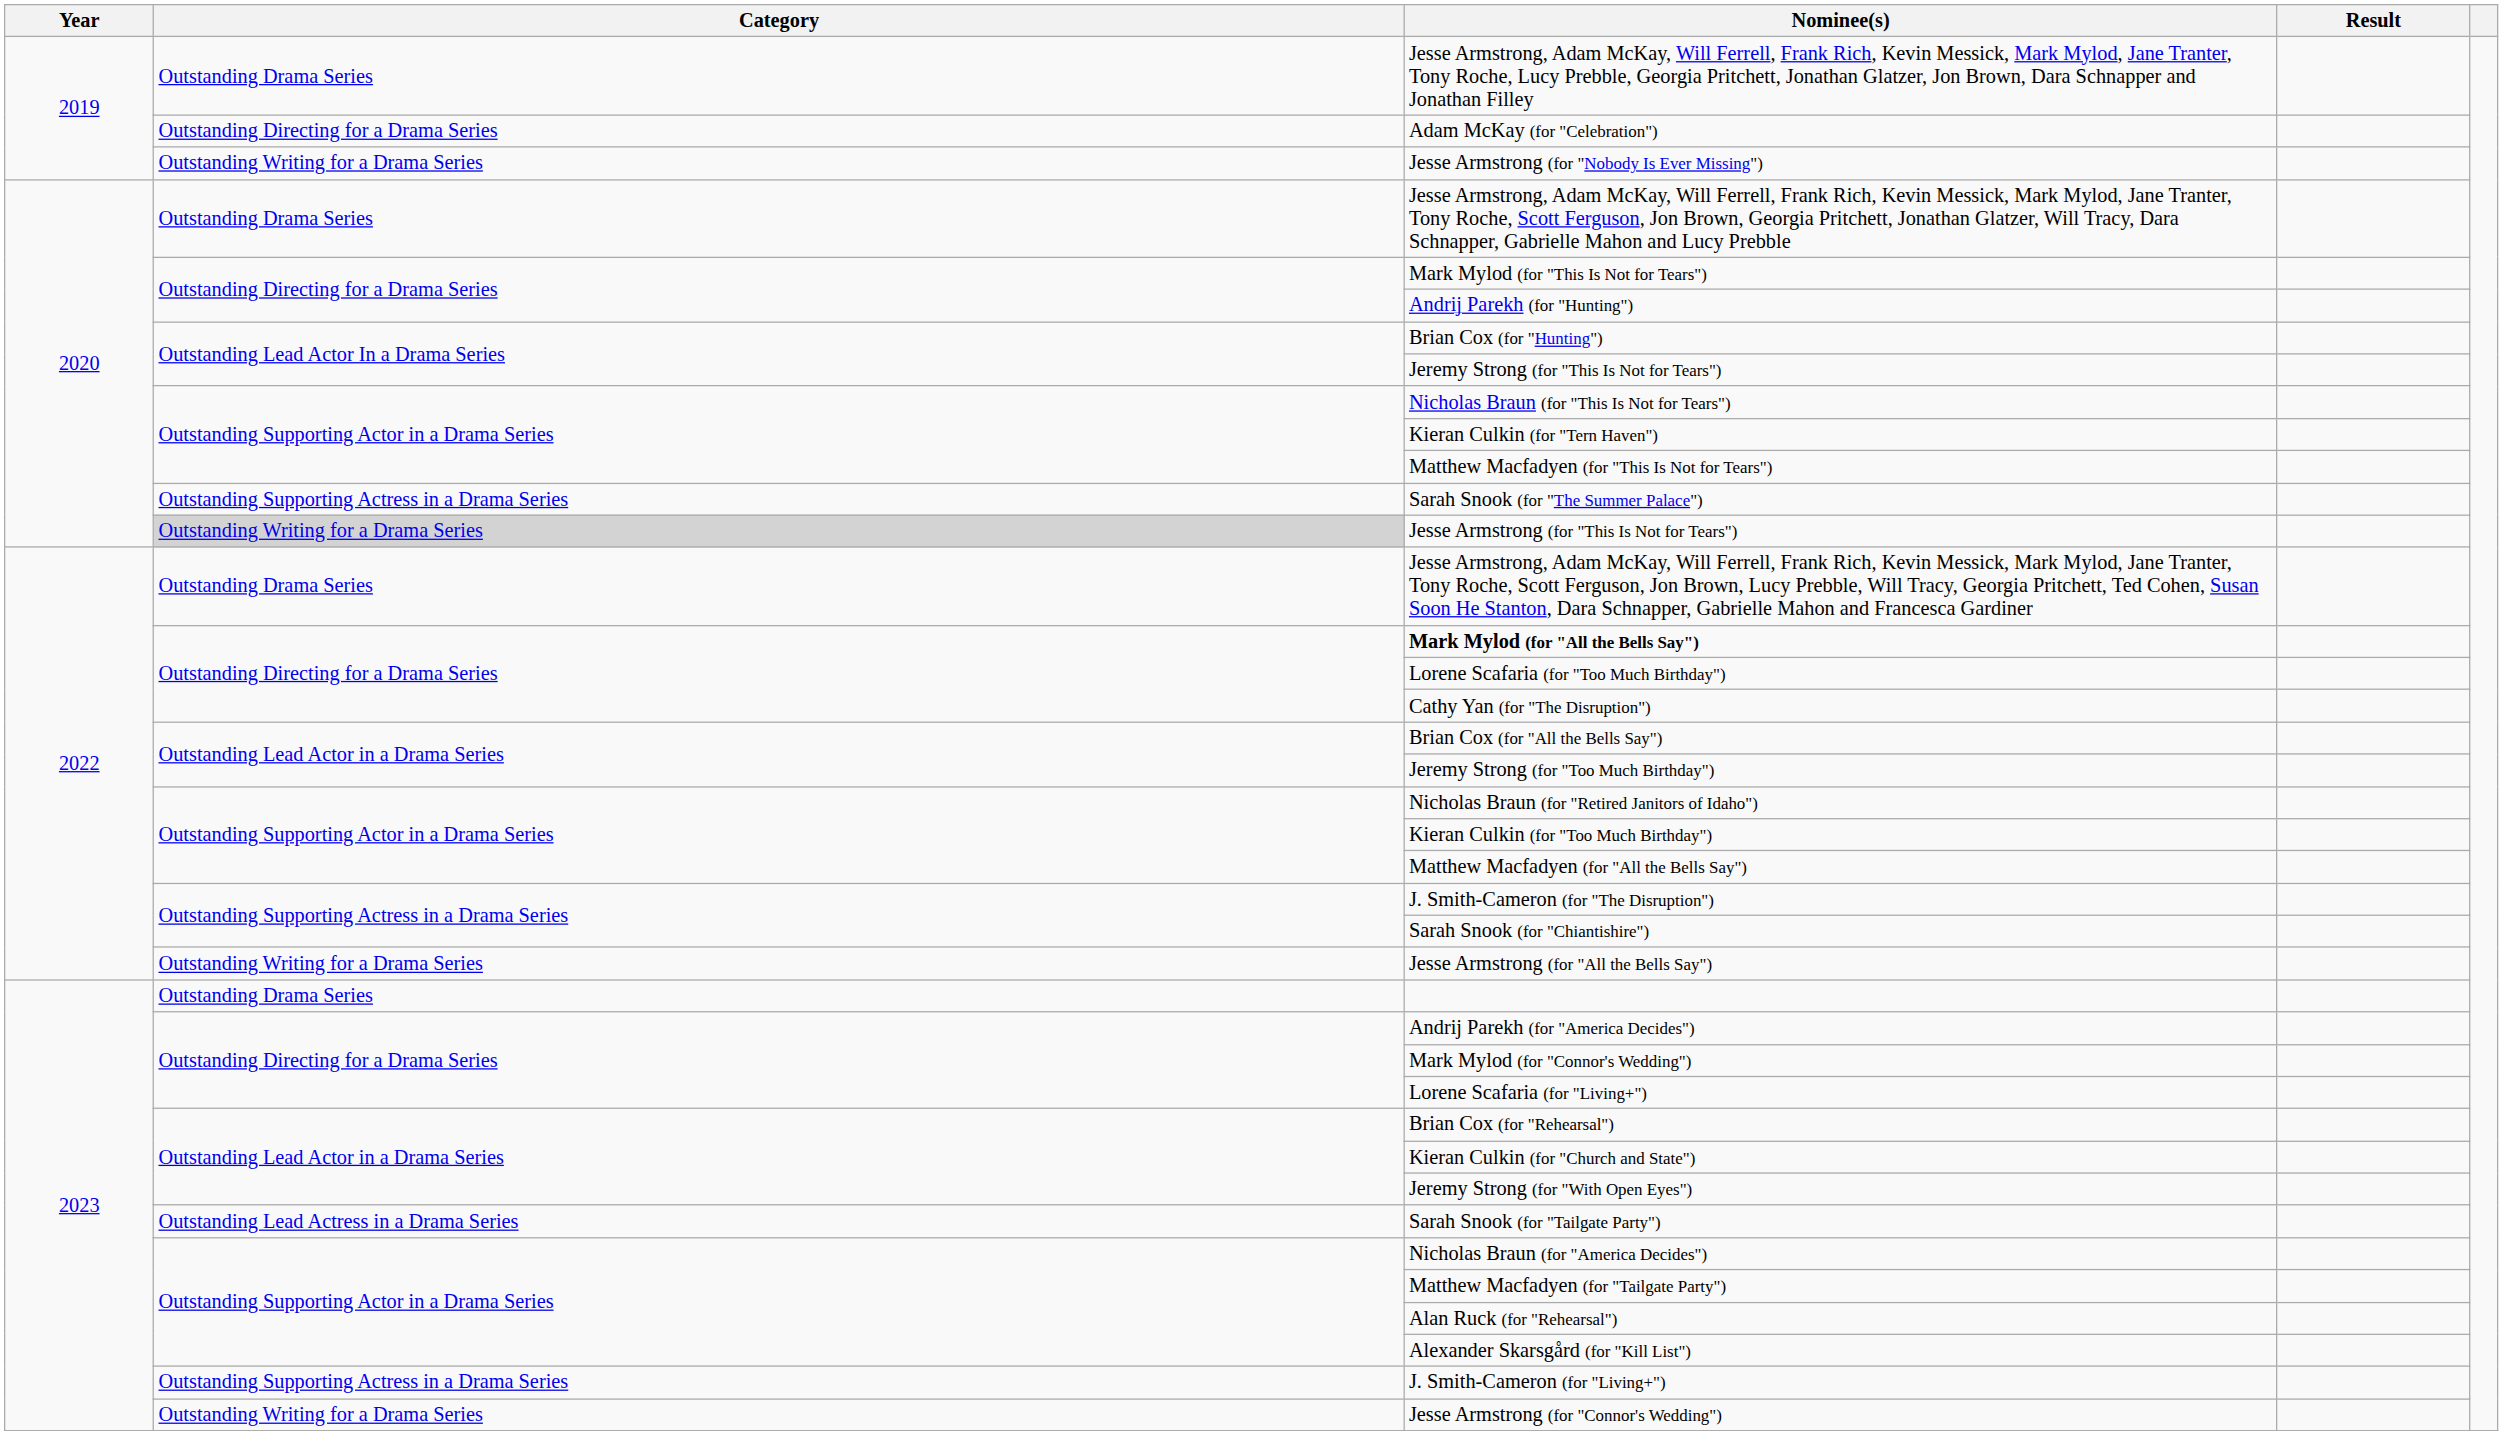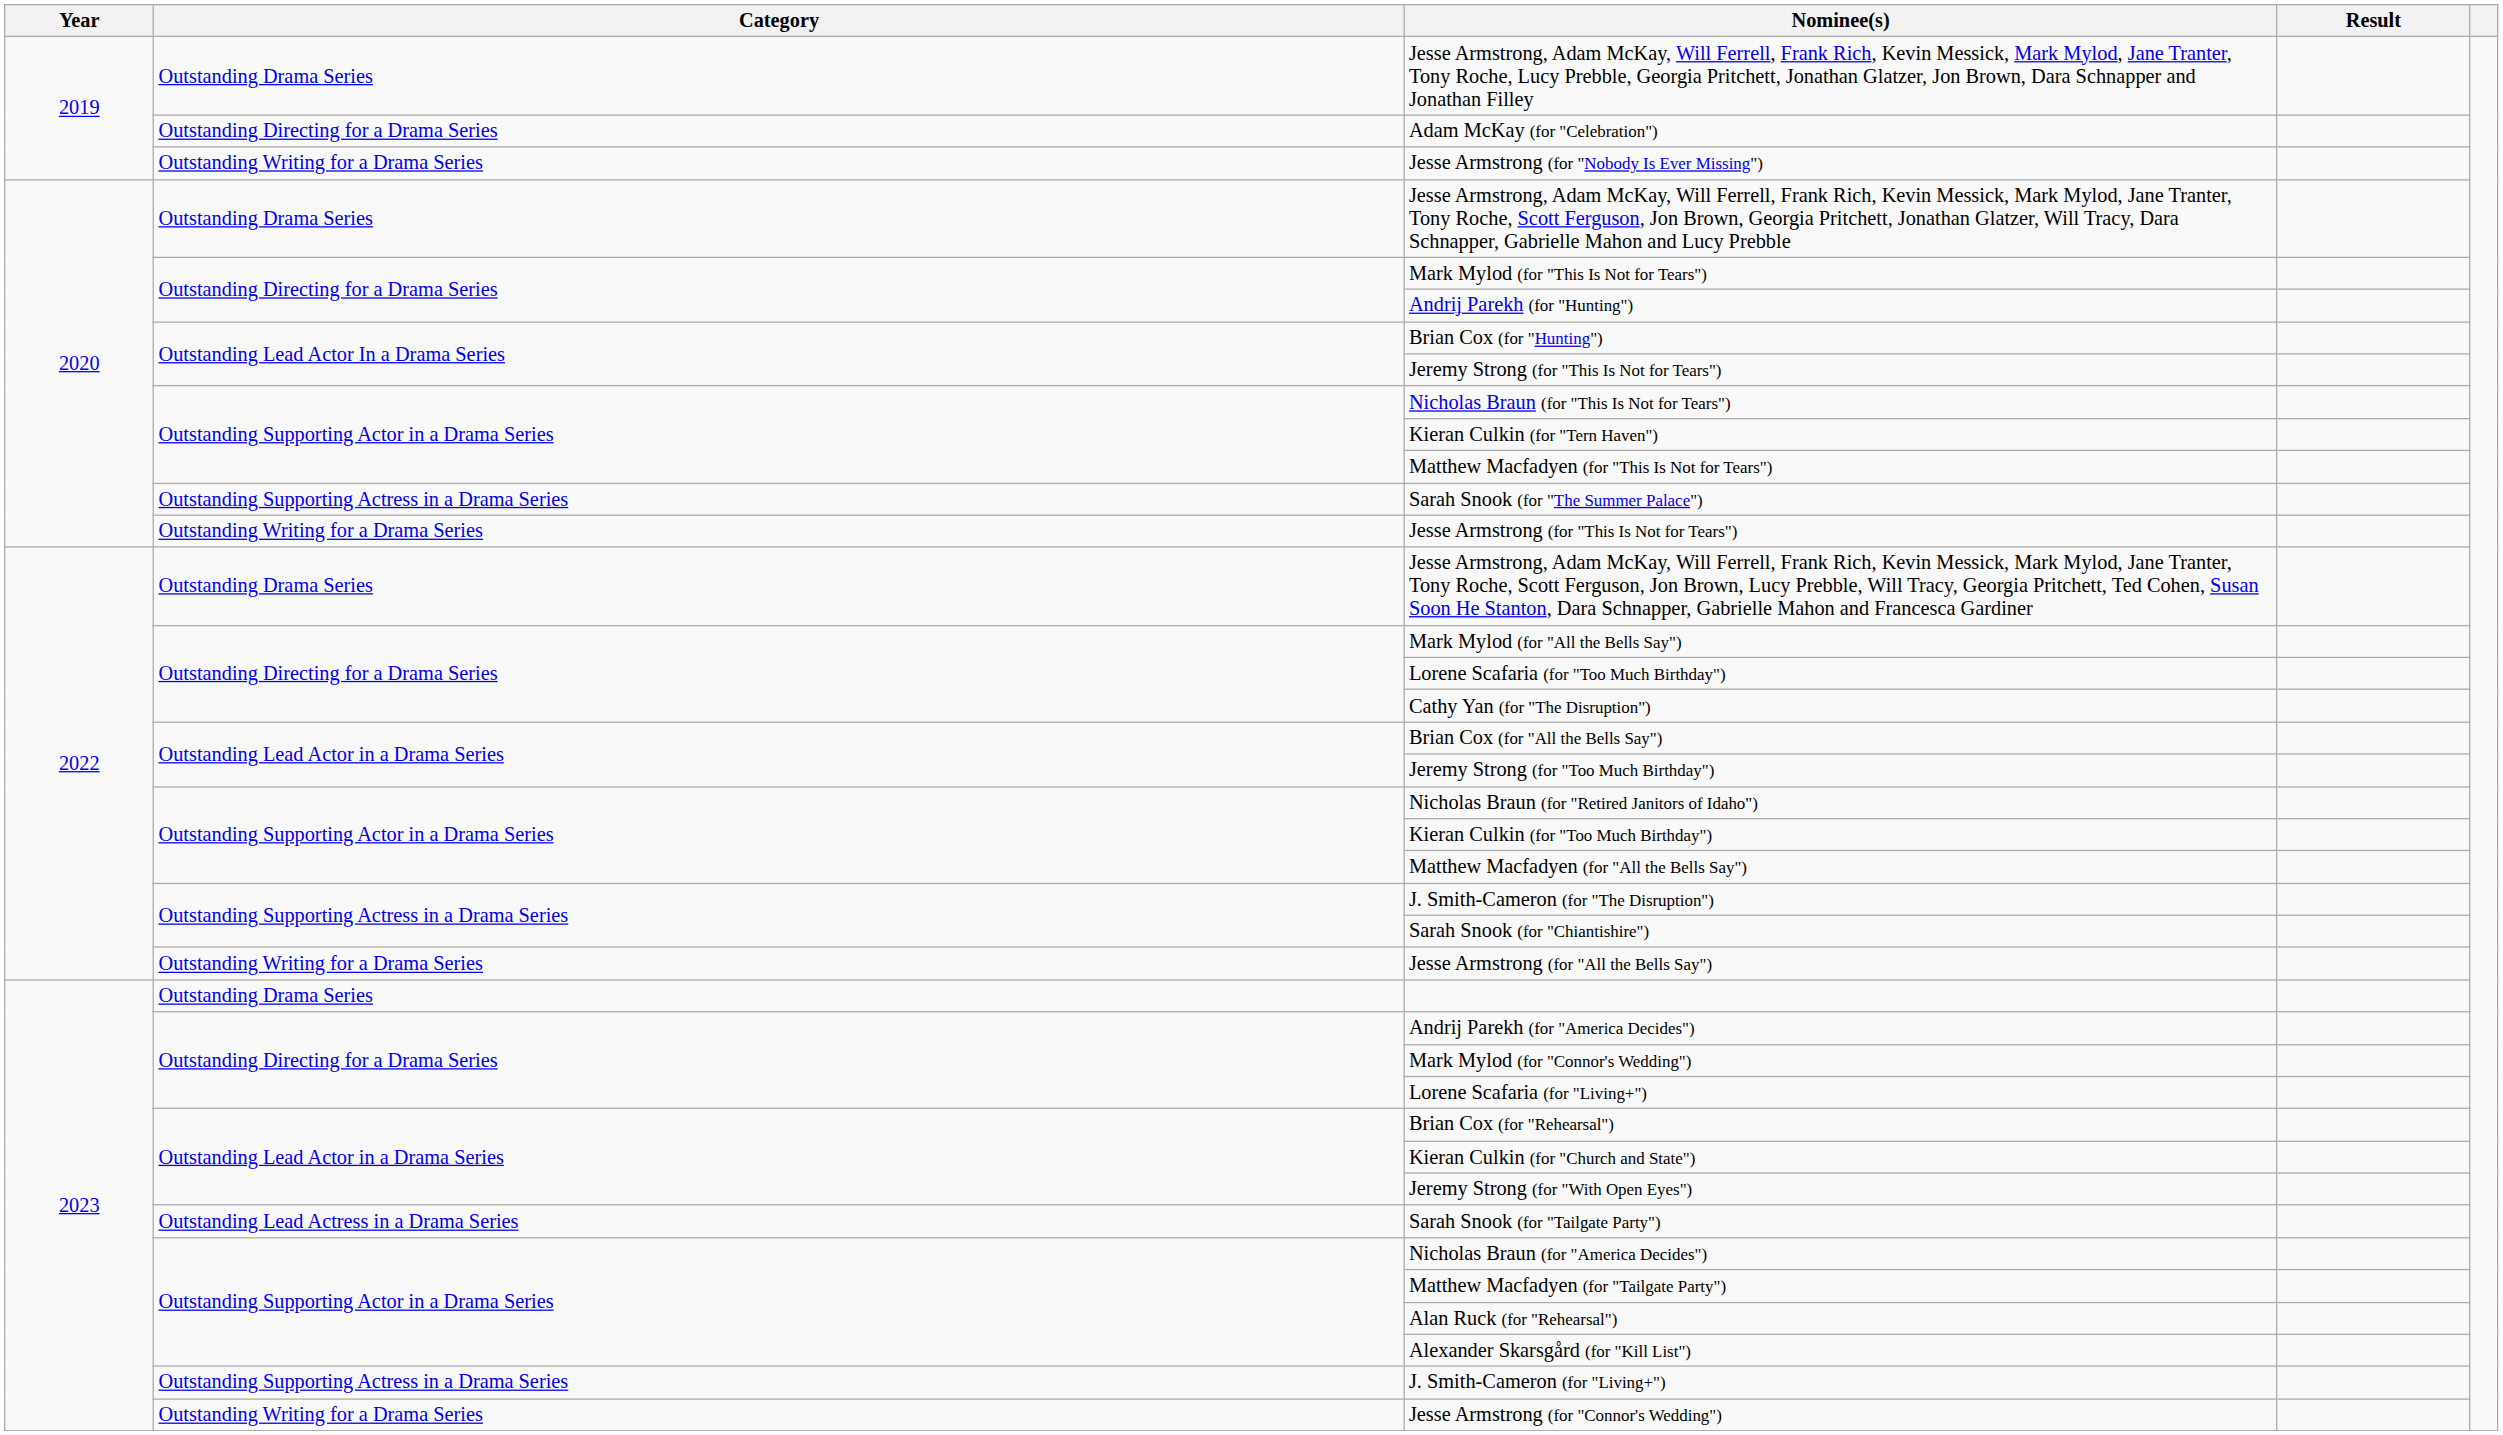Jesse Armstrong (for "This Is Not for Tears") | Category: lightgrey background -> no background
Mark Mylod (for "All the Bells Say") | Nominee(s): bold -> normal
